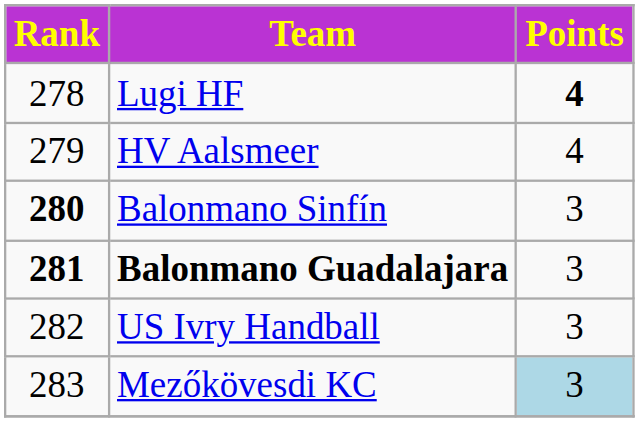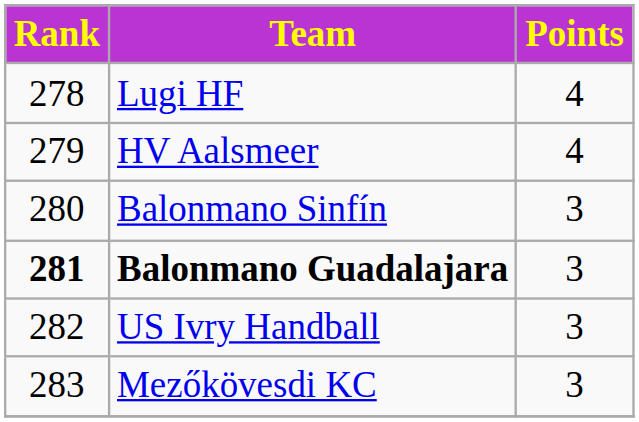Lugi HF | Points: bold -> normal
Balonmano Sinfín | Rank: bold -> normal
Mezőkövesdi KC | Points: lightblue background -> no background
